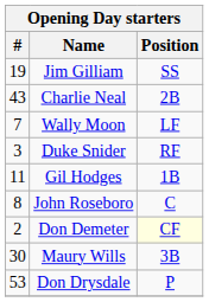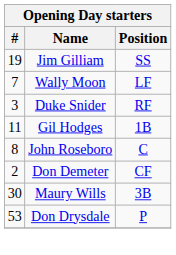- row: 43 | Charlie Neal | 2B
Don Demeter | Position: lightyellow background -> no background
